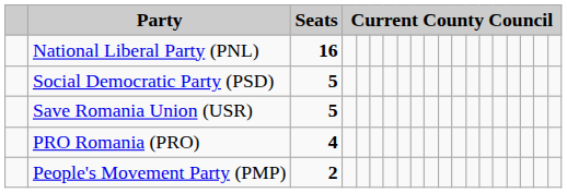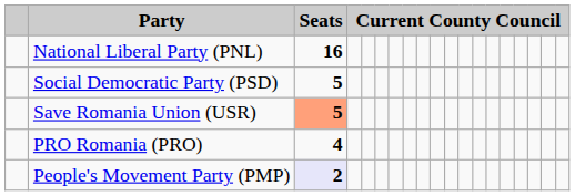Save Romania Union (USR) | Seats: no background -> lightsalmon background
People's Movement Party (PMP) | Seats: no background -> lavender background
